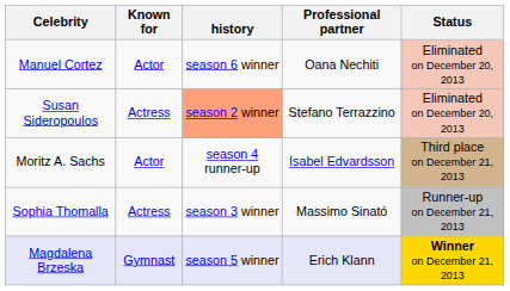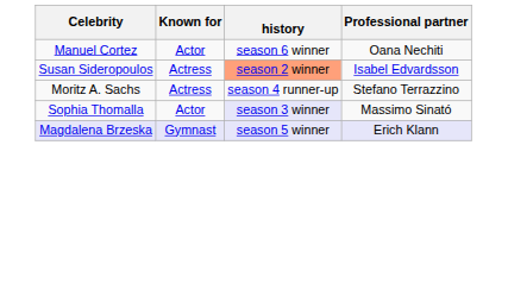- column: Status | Eliminated on December 20, 2013 | Eliminated on December 20, 2013 | Third place on December 21, 2013 | Runner-up on December 21, 2013 | Winner on December 21, 2013
Susan Sideropoulos | Professional partner: Stefano Terrazzino -> Isabel Edvardsson
Moritz A. Sachs | Known for: Actor -> Actress
Moritz A. Sachs | Professional partner: Isabel Edvardsson -> Stefano Terrazzino
Sophia Thomalla | Known for: Actress -> Actor
Sophia Thomalla | history: no background -> lavender background
